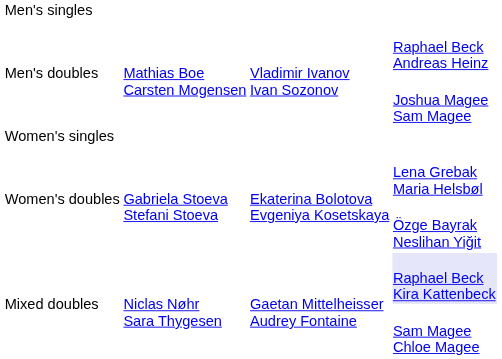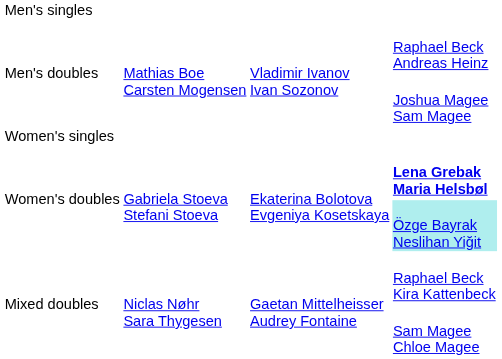Lena Grebak Maria Helsbøl | column 4: normal -> bold
Özge Bayrak Neslihan Yiğit | column 4: no background -> paleturquoise background
Raphael Beck Kira Kattenbeck | column 4: lavender background -> no background
